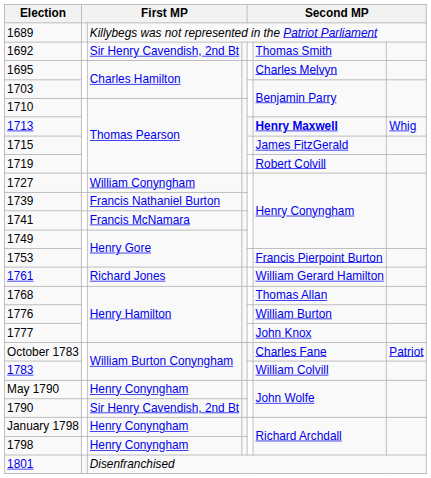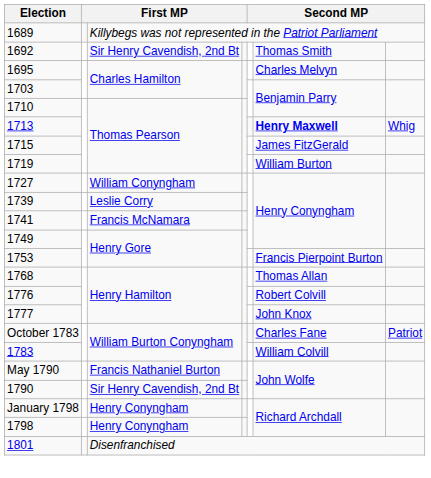1719 | column 6: Robert Colvill -> William Burton
1739 | column 3: Francis Nathaniel Burton -> Leslie Corry
- row: 1761 | Richard Jones | William Gerard Hamilton
1776 | column 6: William Burton -> Robert Colvill
May 1790 | column 3: Henry Conyngham -> Francis Nathaniel Burton
